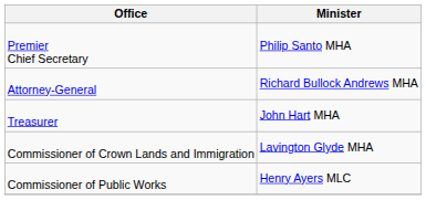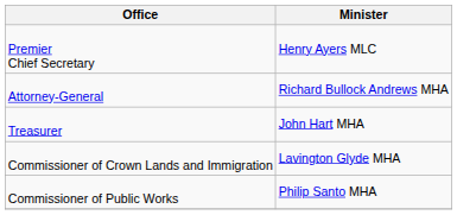Premier Chief Secretary | Minister: Philip Santo MHA -> Henry Ayers MLC
Commissioner of Public Works | Minister: Henry Ayers MLC -> Philip Santo MHA
